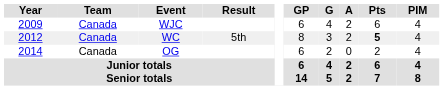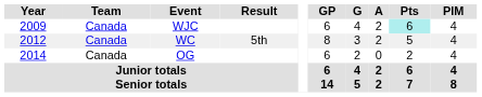WJC | Pts: no background -> paleturquoise background
WC | Pts: bold -> normal
